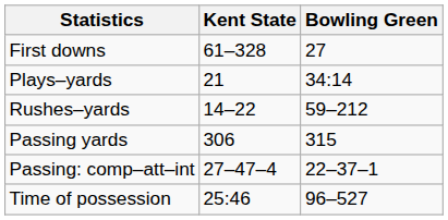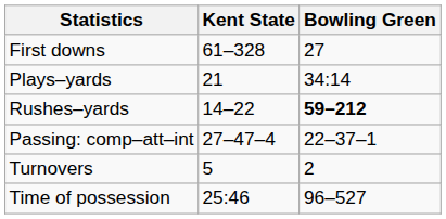Rushes–yards | Bowling Green: normal -> bold
- row: Passing yards | 306 | 315
+ row: Turnovers | 5 | 2
